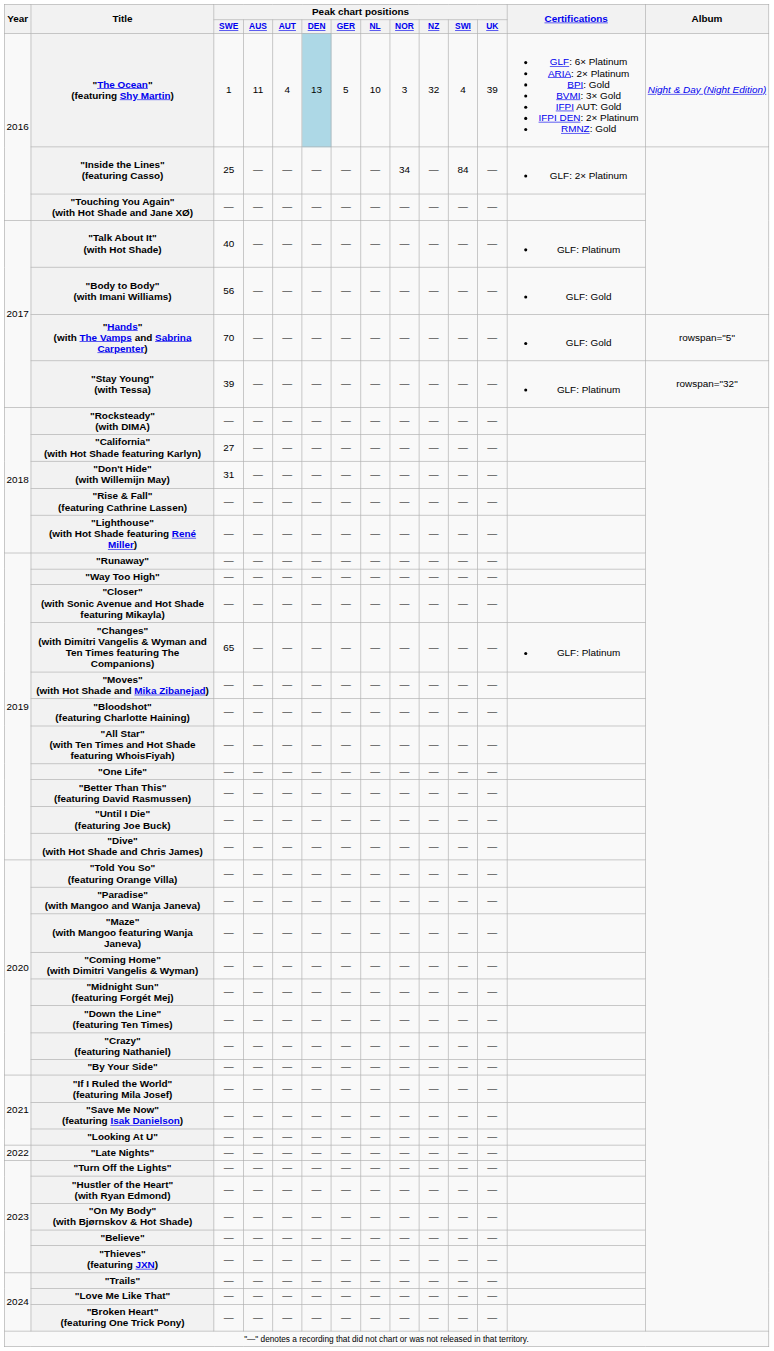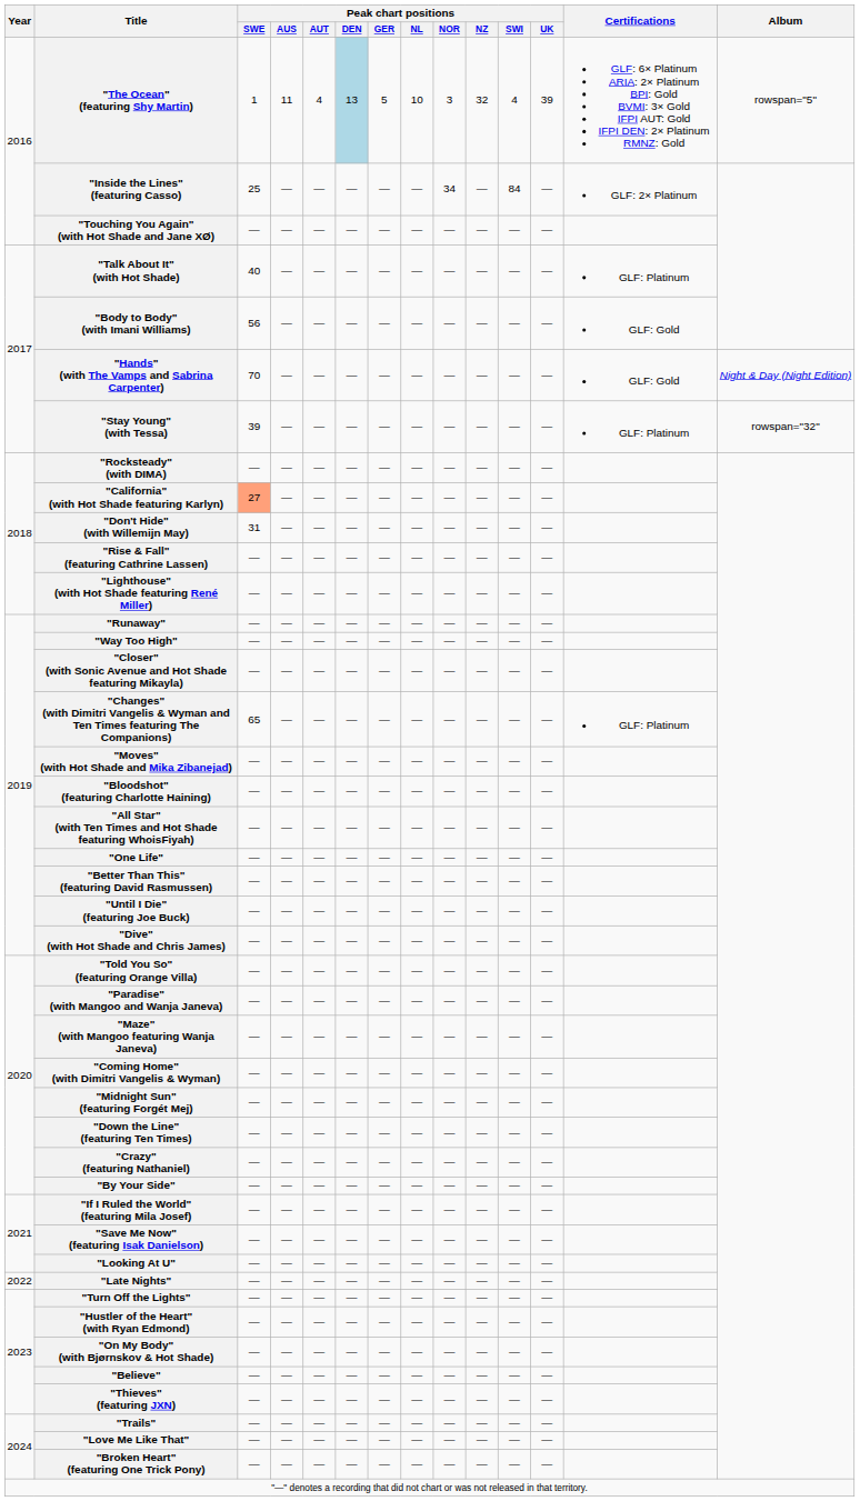"The Ocean" (featuring Shy Martin) | Album: Night & Day (Night Edition) -> rowspan="5"
"Hands" (with The Vamps and Sabrina Carpenter) | Album: rowspan="5" -> Night & Day (Night Edition)
"California" (with Hot Shade featuring Karlyn) | Peak chart positions / SWE: no background -> lightsalmon background
